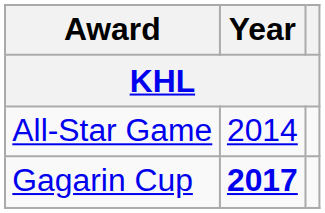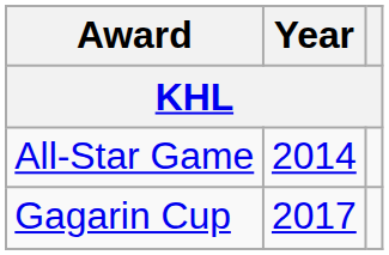Gagarin Cup | Year: bold -> normal
